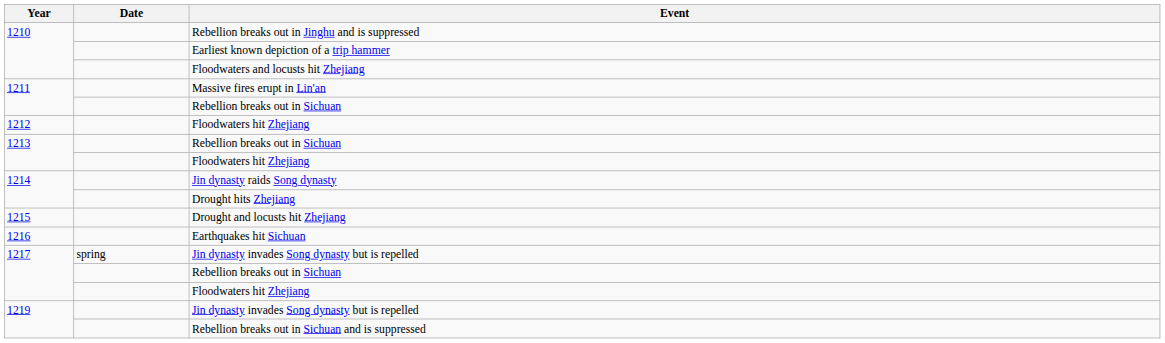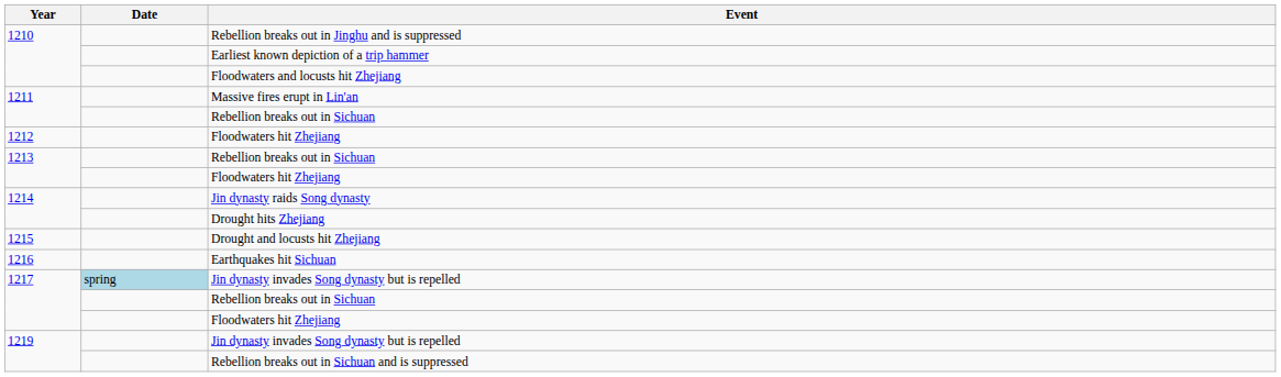1217 / Jin dynasty invades Song dynasty but is repelled | Date: no background -> lightblue background
